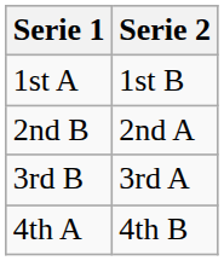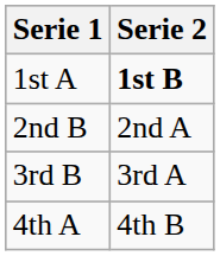1st A | Serie 2: normal -> bold
